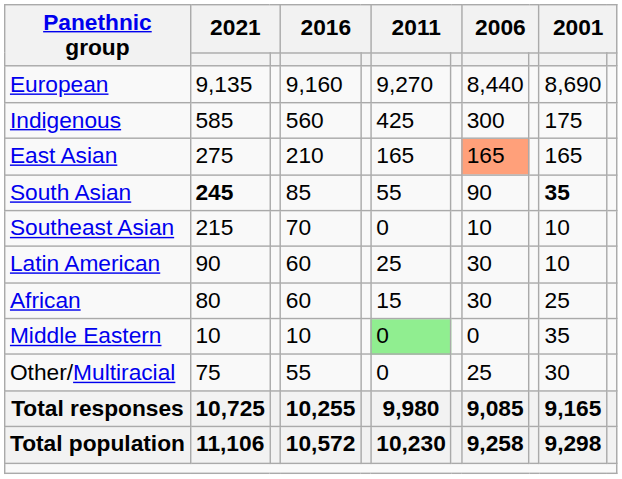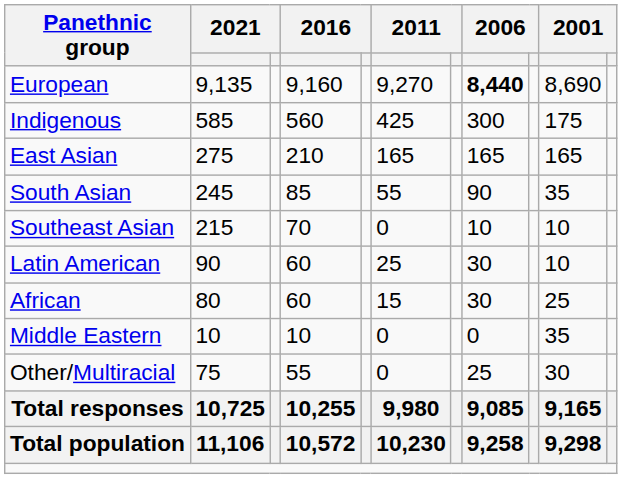European | column 8: normal -> bold
East Asian | column 8: lightsalmon background -> no background
South Asian | column 2: bold -> normal
South Asian | column 10: bold -> normal
Middle Eastern | column 6: lightgreen background -> no background
